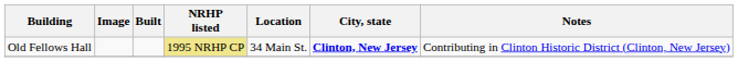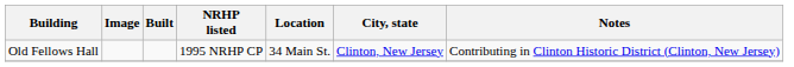Old Fellows Hall | NRHP listed: khaki background -> no background
Old Fellows Hall | City, state: bold -> normal
